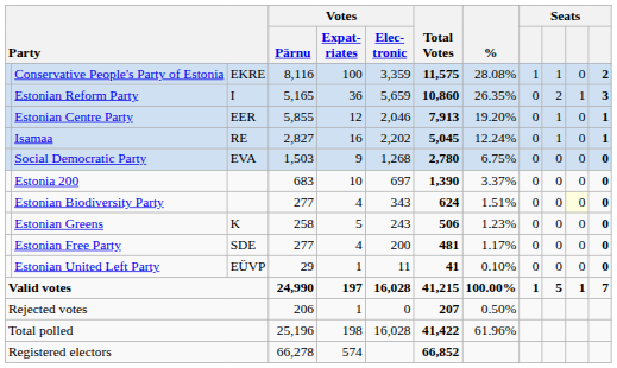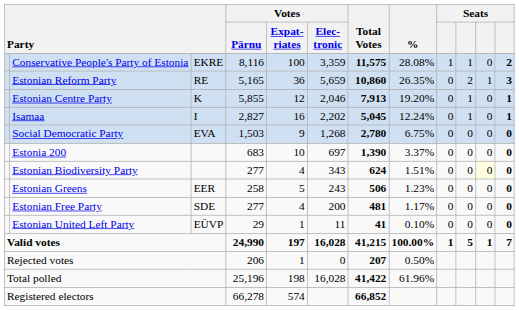Estonian Reform Party | column 3: I -> RE
Estonian Centre Party | column 3: EER -> K
Isamaa | column 3: RE -> I
Estonian Greens | column 3: K -> EER
